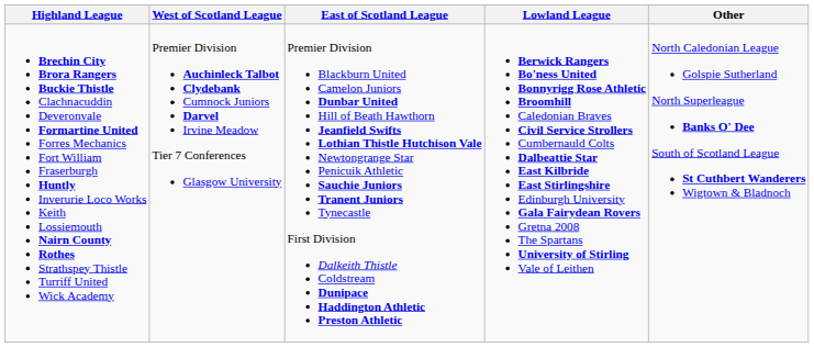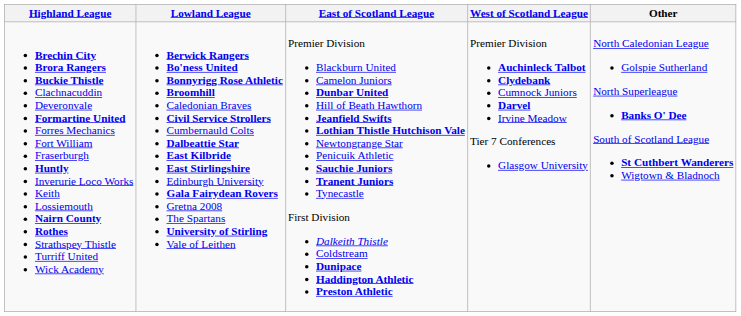columns swapped: Lowland League <-> West of Scotland League
